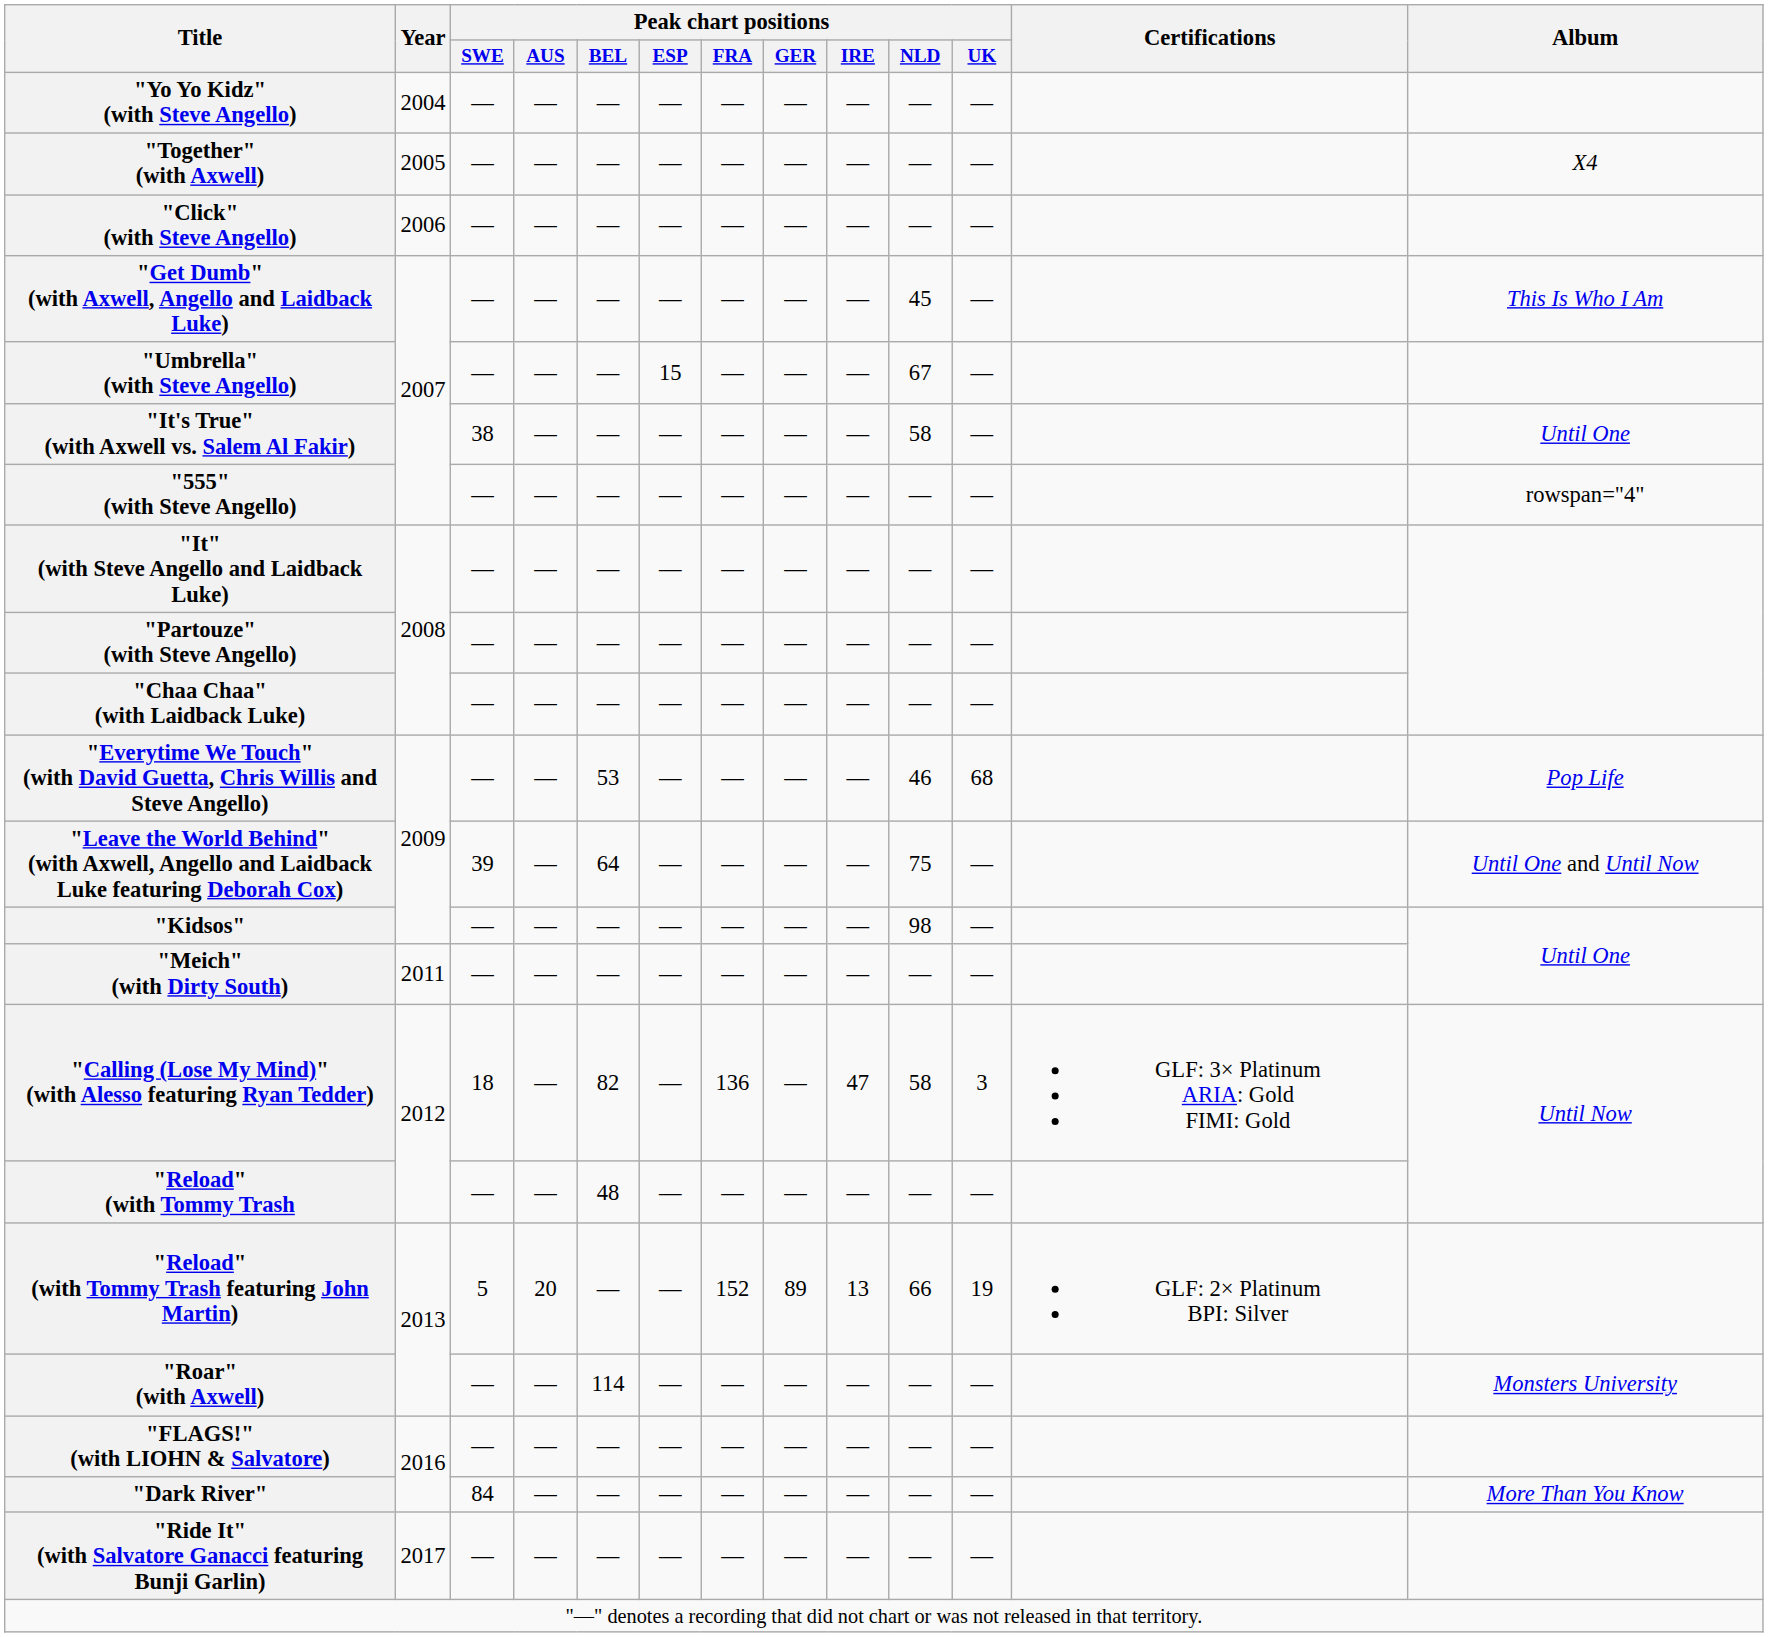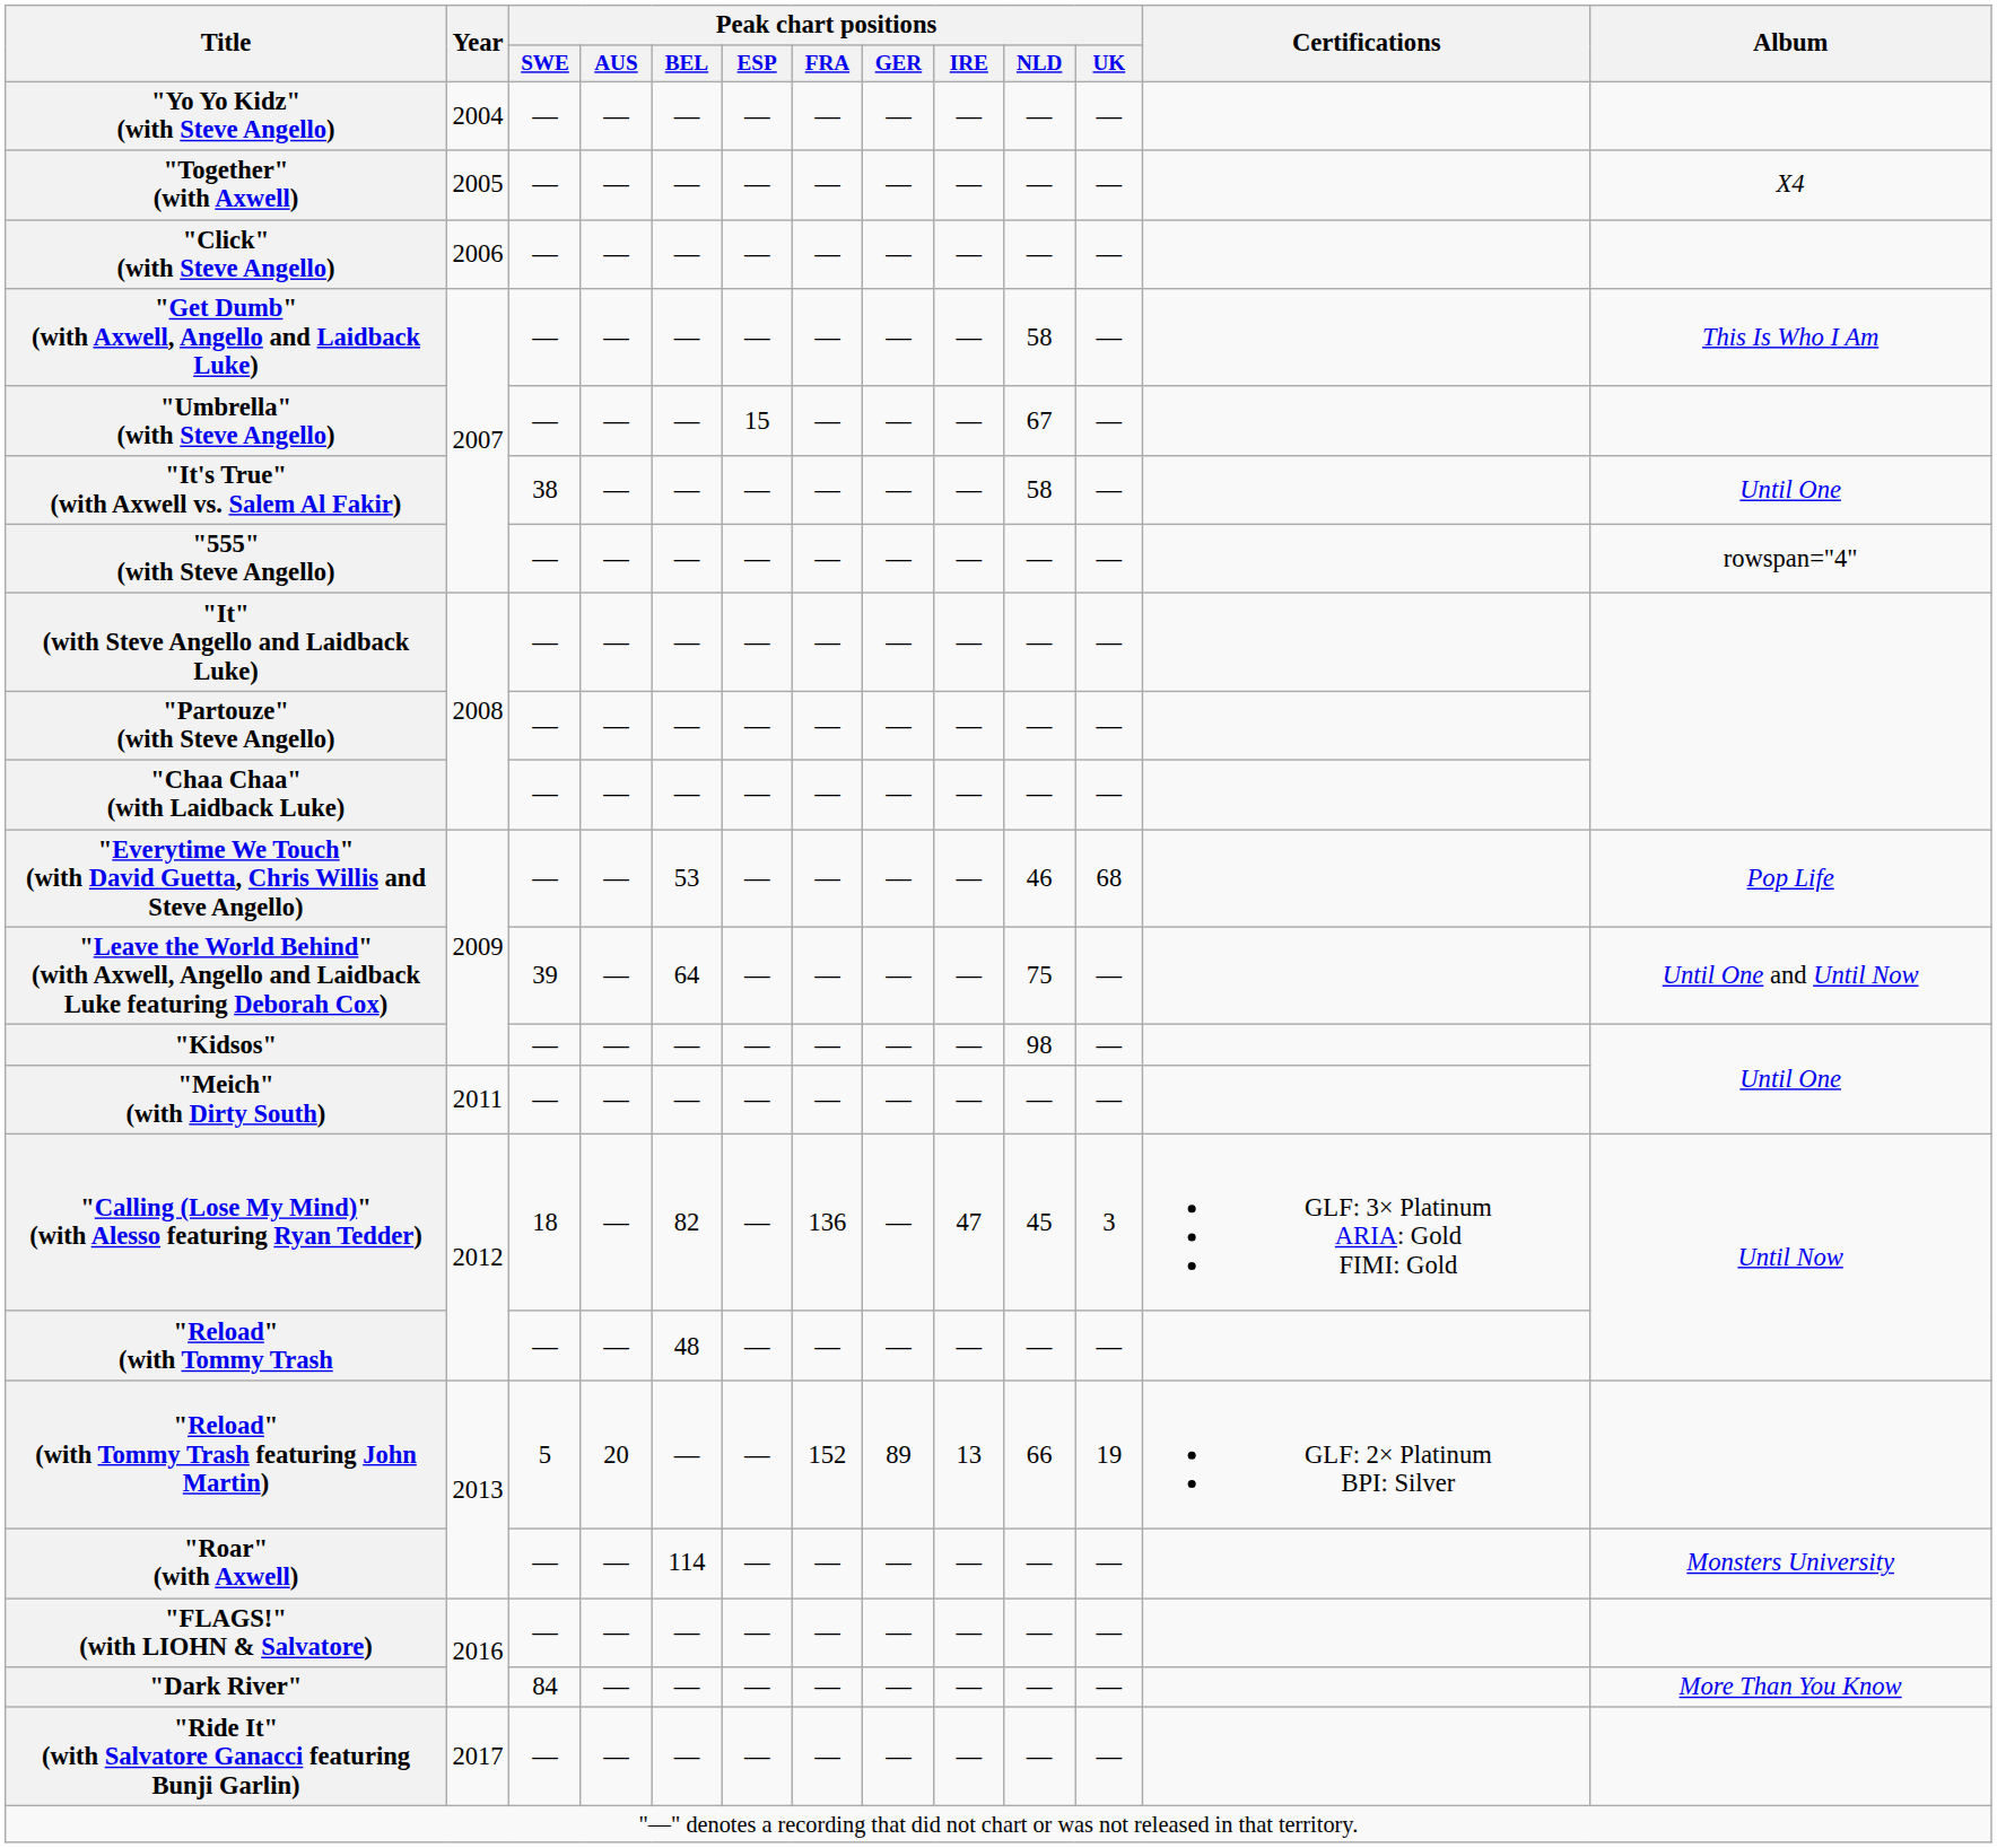"Get Dumb" (with Axwell, Angello and Laidback Luke) | Peak chart positions / NLD: 45 -> 58
"Calling (Lose My Mind)" (with Alesso featuring Ryan Tedder) | Peak chart positions / NLD: 58 -> 45
